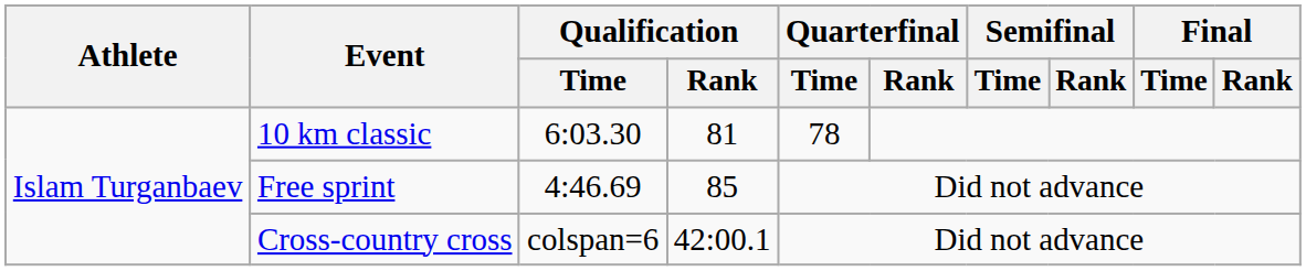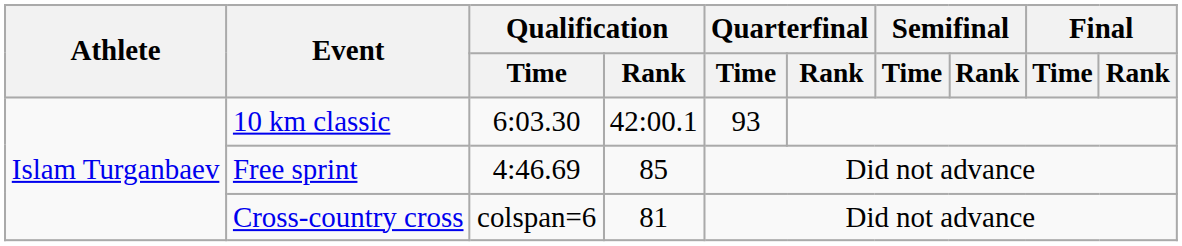10 km classic | Qualification / Rank: 81 -> 42:00.1
10 km classic | Quarterfinal / Time: 78 -> 93
Cross-country cross | Qualification / Rank: 42:00.1 -> 81
